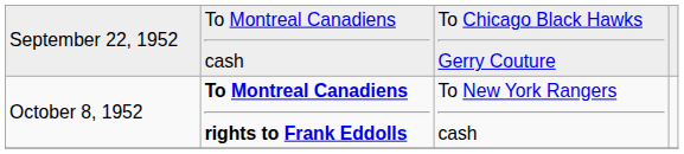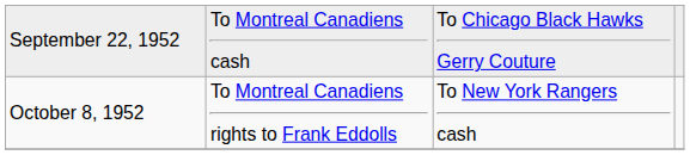October 8, 1952 | column 2: bold -> normal
